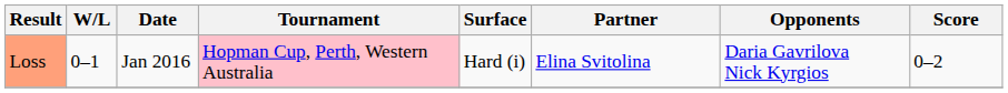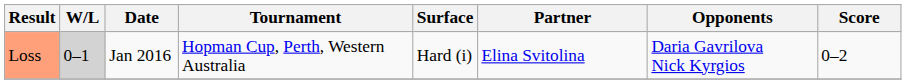Loss | W/L: no background -> lightgrey background
Loss | Tournament: pink background -> no background
